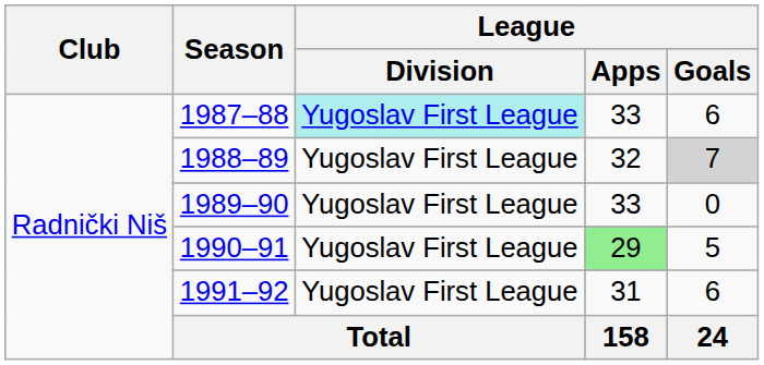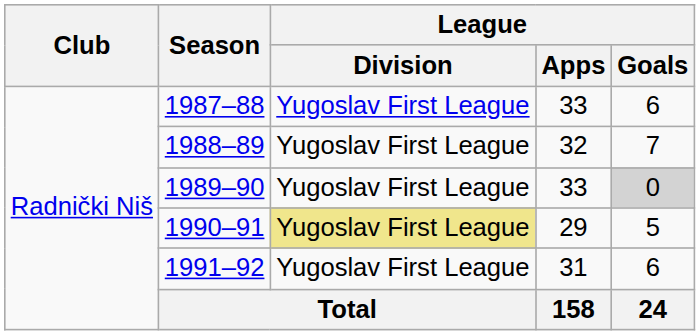1987–88 | League / Division: paleturquoise background -> no background
1988–89 | League / Goals: lightgrey background -> no background
1989–90 | League / Goals: no background -> lightgrey background
1990–91 | League / Division: no background -> khaki background
1990–91 | League / Apps: lightgreen background -> no background
